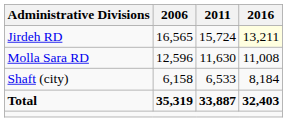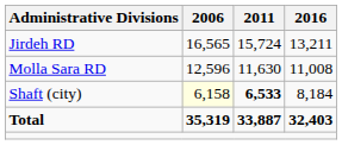Jirdeh RD | 2016: lightyellow background -> no background
Shaft (city) | 2006: no background -> lightyellow background
Shaft (city) | 2011: normal -> bold
